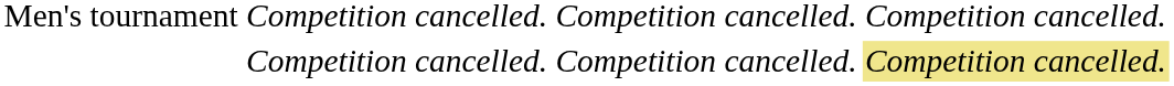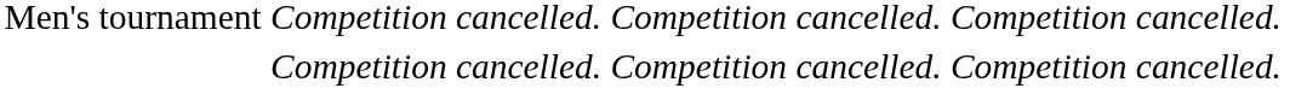row 2 | column 4: khaki background -> no background
